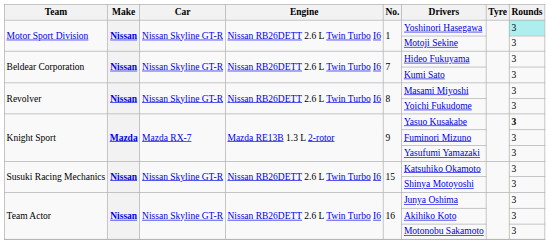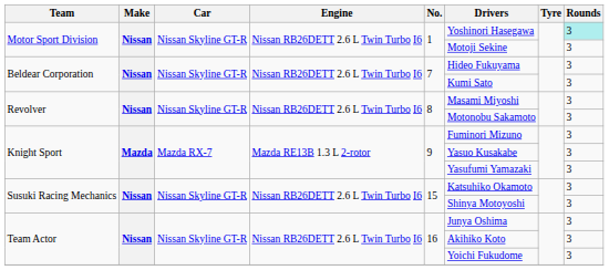row 7 | Drivers: Yoichi Fukudome -> Motonobu Sakamoto
row 8 | Drivers: Yasuo Kusakabe -> Fuminori Mizuno
row 8 | Rounds: bold -> normal
row 9 | Drivers: Fuminori Mizuno -> Yasuo Kusakabe
row 15 | Drivers: Motonobu Sakamoto -> Yoichi Fukudome
